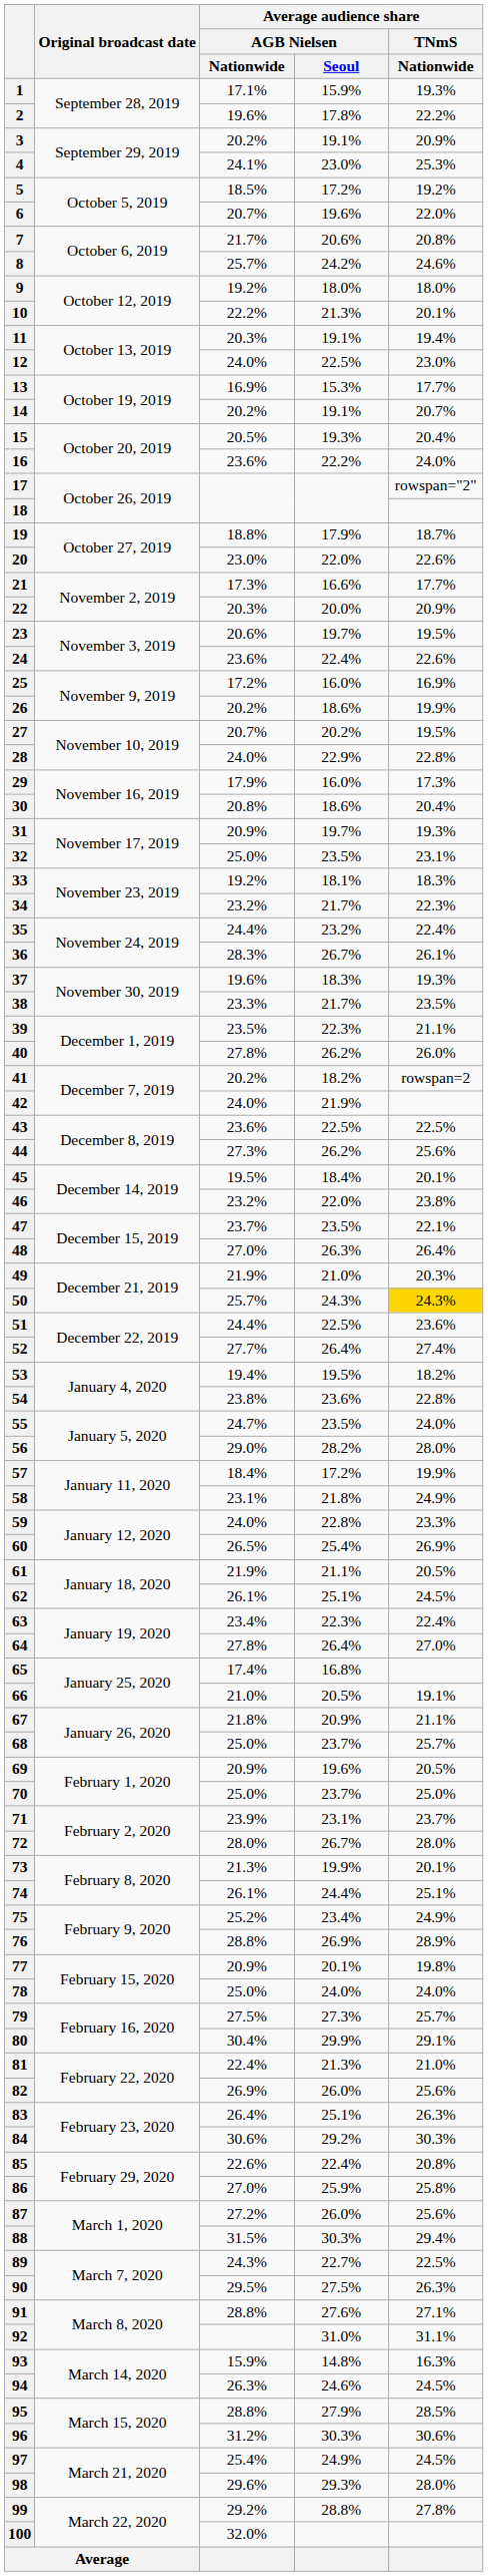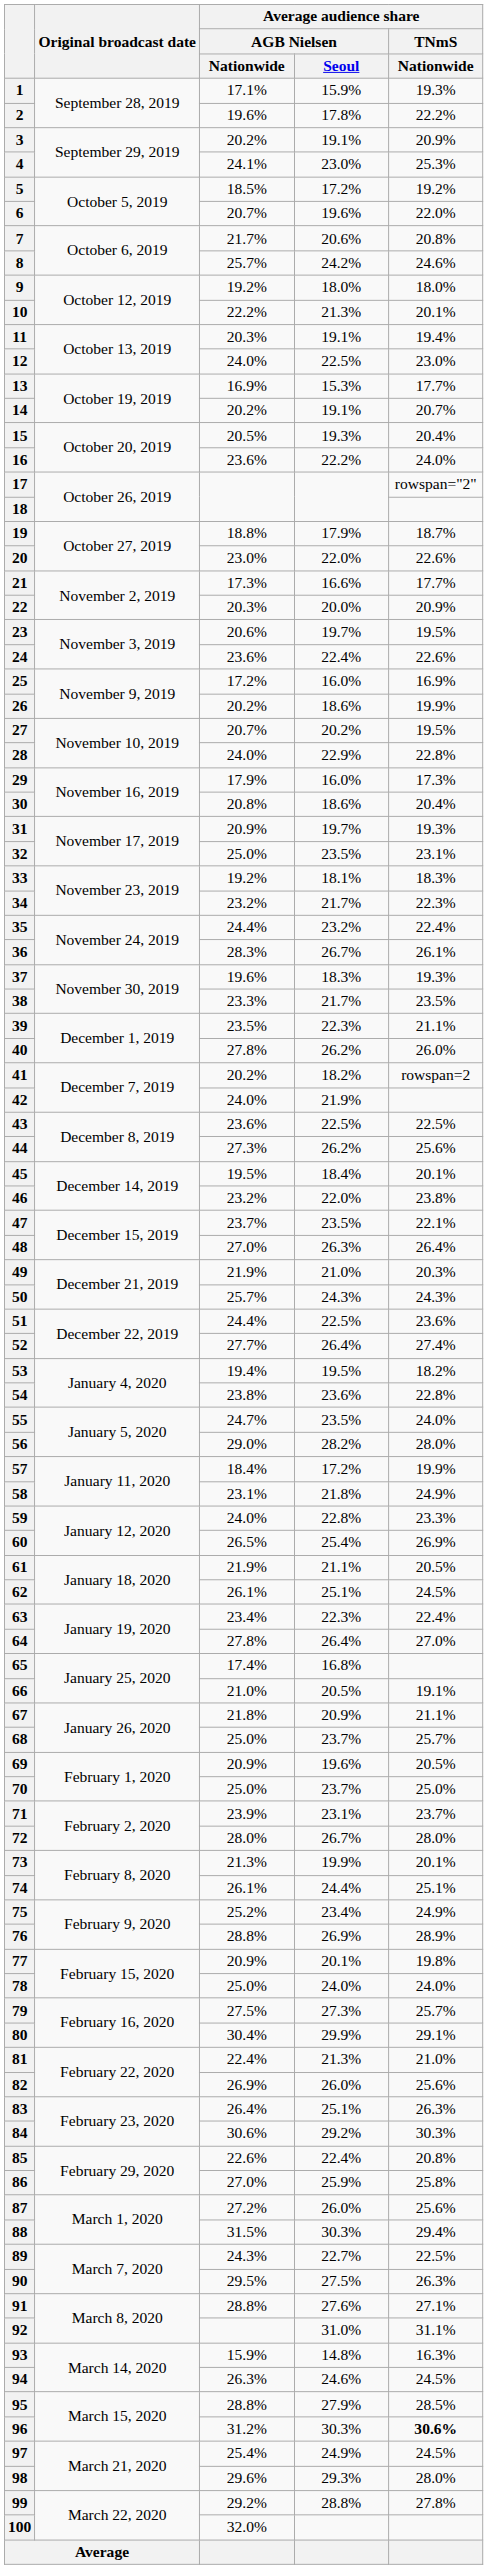50 | Average audience share / TNmS / Nationwide: gold background -> no background
96 | Average audience share / TNmS / Nationwide: normal -> bold
